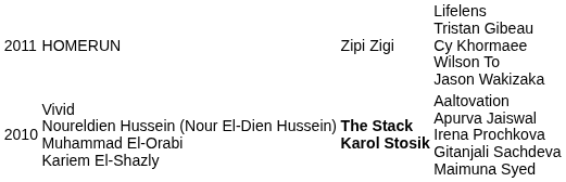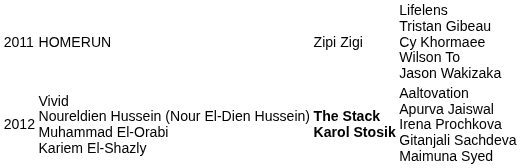row 2 | column 1: 2010 -> 2012
